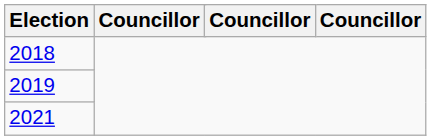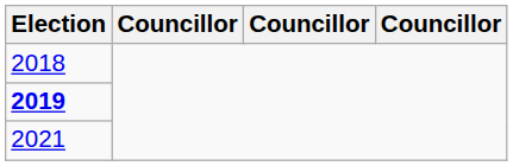2019 | Election: normal -> bold
